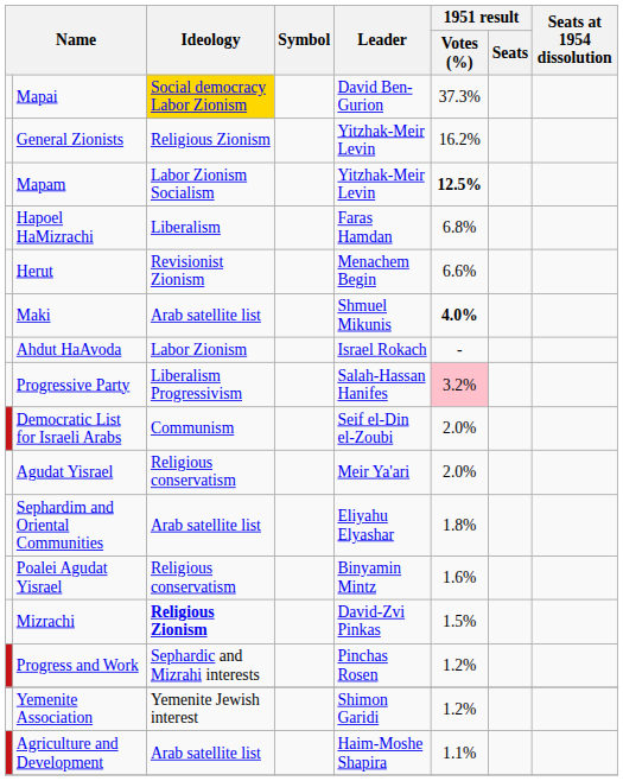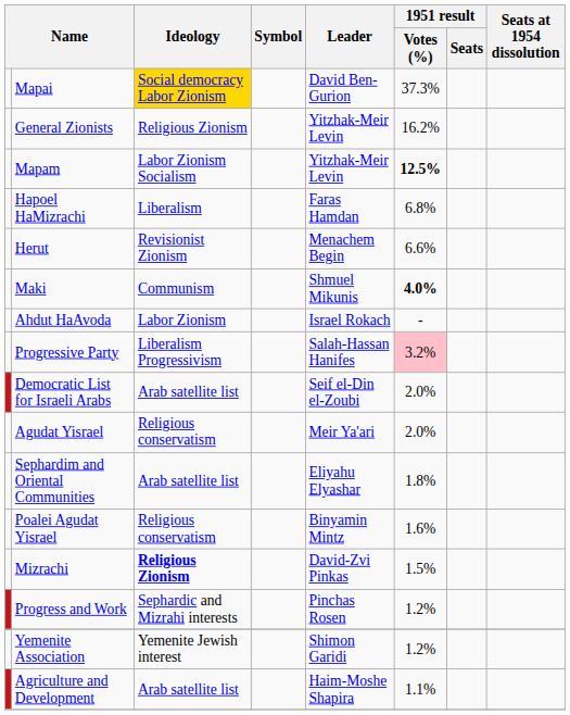Maki | Ideology: Arab satellite list -> Communism
Democratic List for Israeli Arabs | Ideology: Communism -> Arab satellite list
